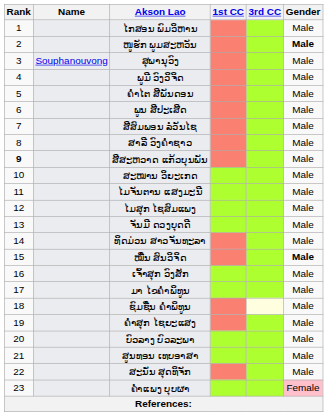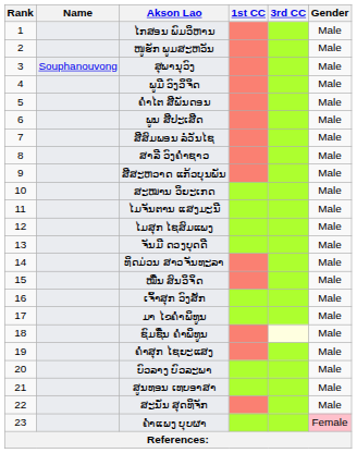ໜູຮັກ ພູມສະຫວັນ | Gender: bold -> normal
ສີສະຫວາດ ແກ້ວບຸນພັນ | Rank: bold -> normal
ໝື່ນ ສົນວິຈິດ | Gender: bold -> normal
